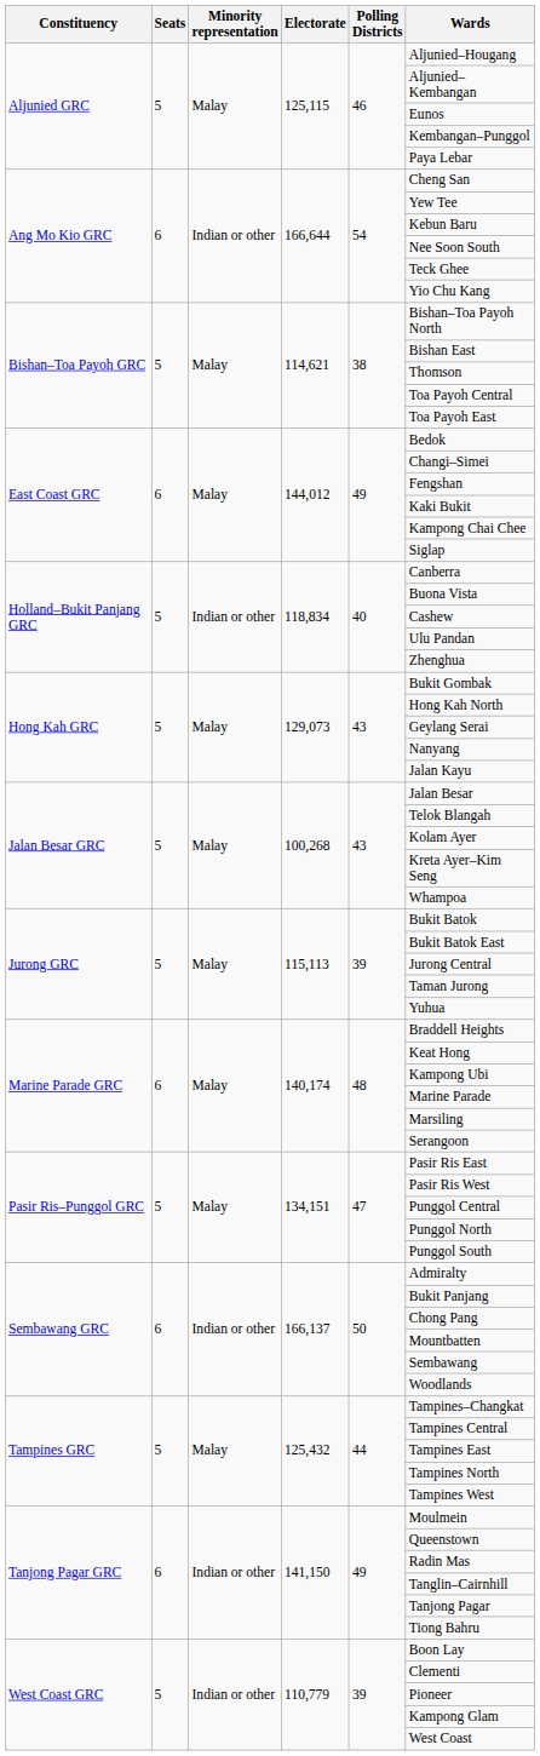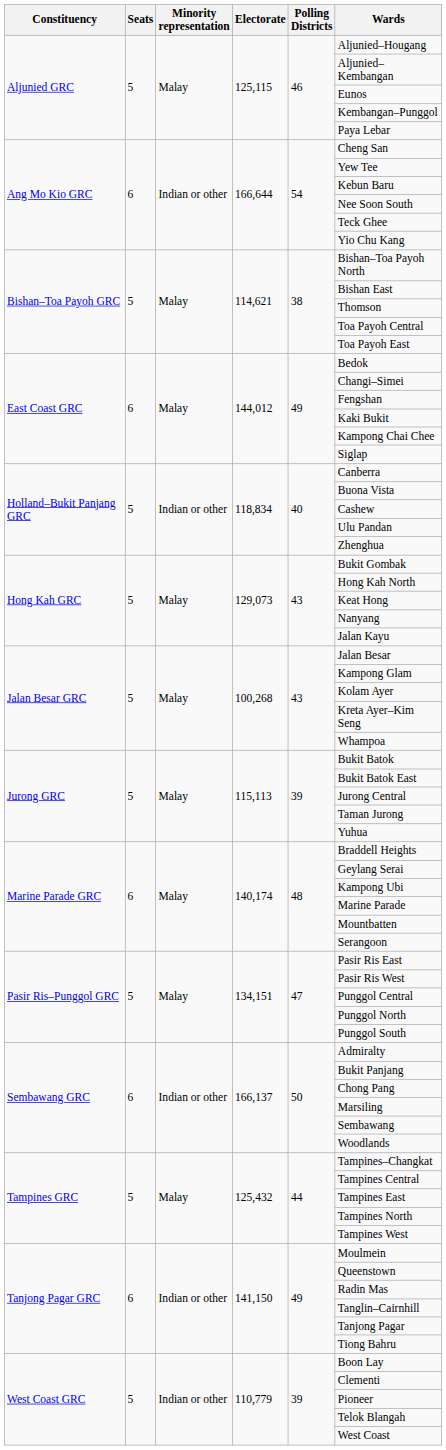row 31 | Wards: Geylang Serai -> Keat Hong
row 35 | Wards: Telok Blangah -> Kampong Glam
row 45 | Wards: Keat Hong -> Geylang Serai
row 48 | Wards: Marsiling -> Mountbatten
row 58 | Wards: Mountbatten -> Marsiling
row 75 | Wards: Kampong Glam -> Telok Blangah
